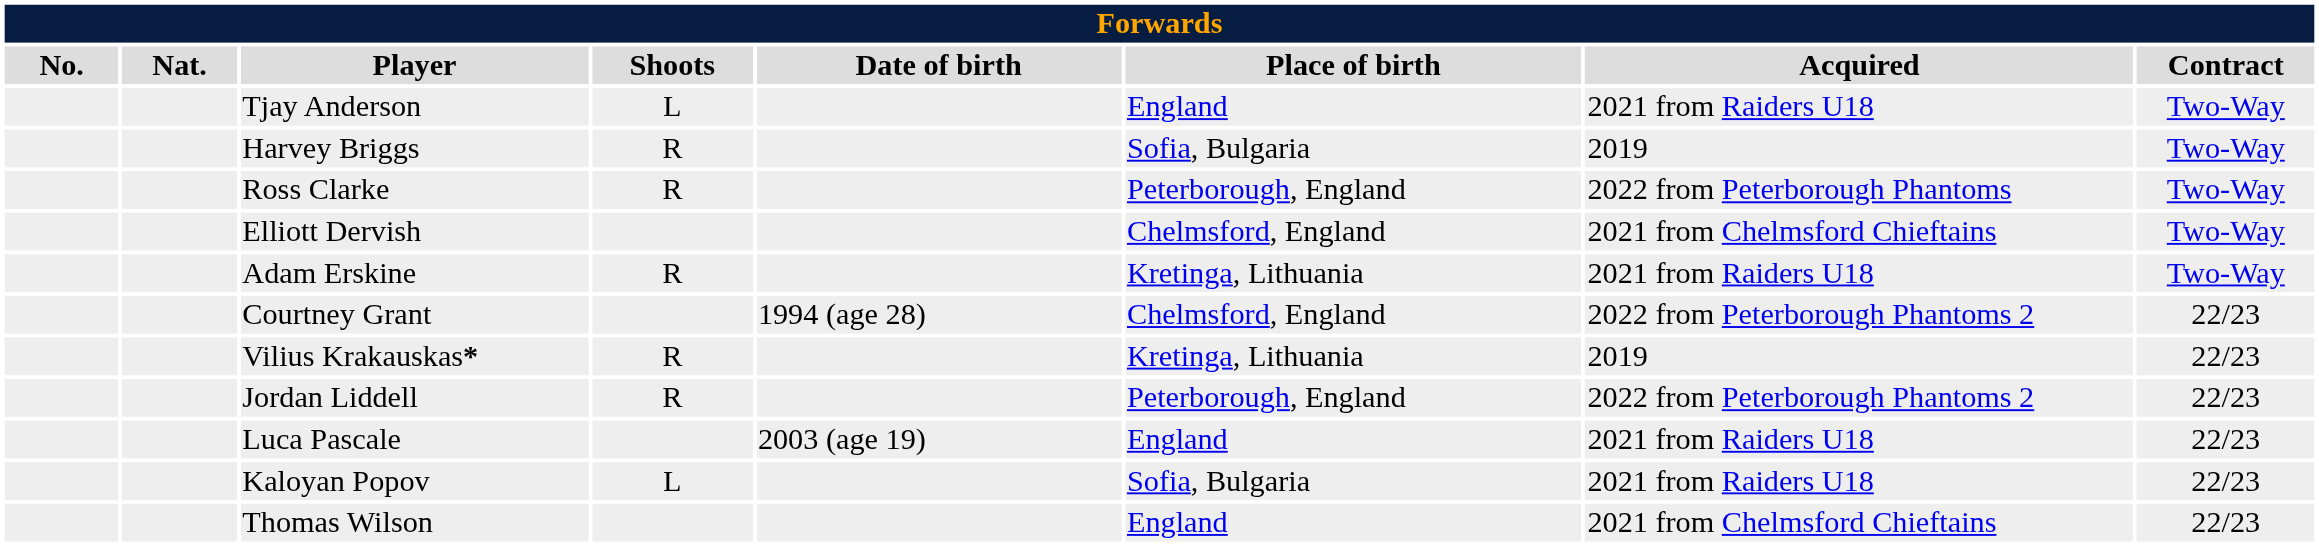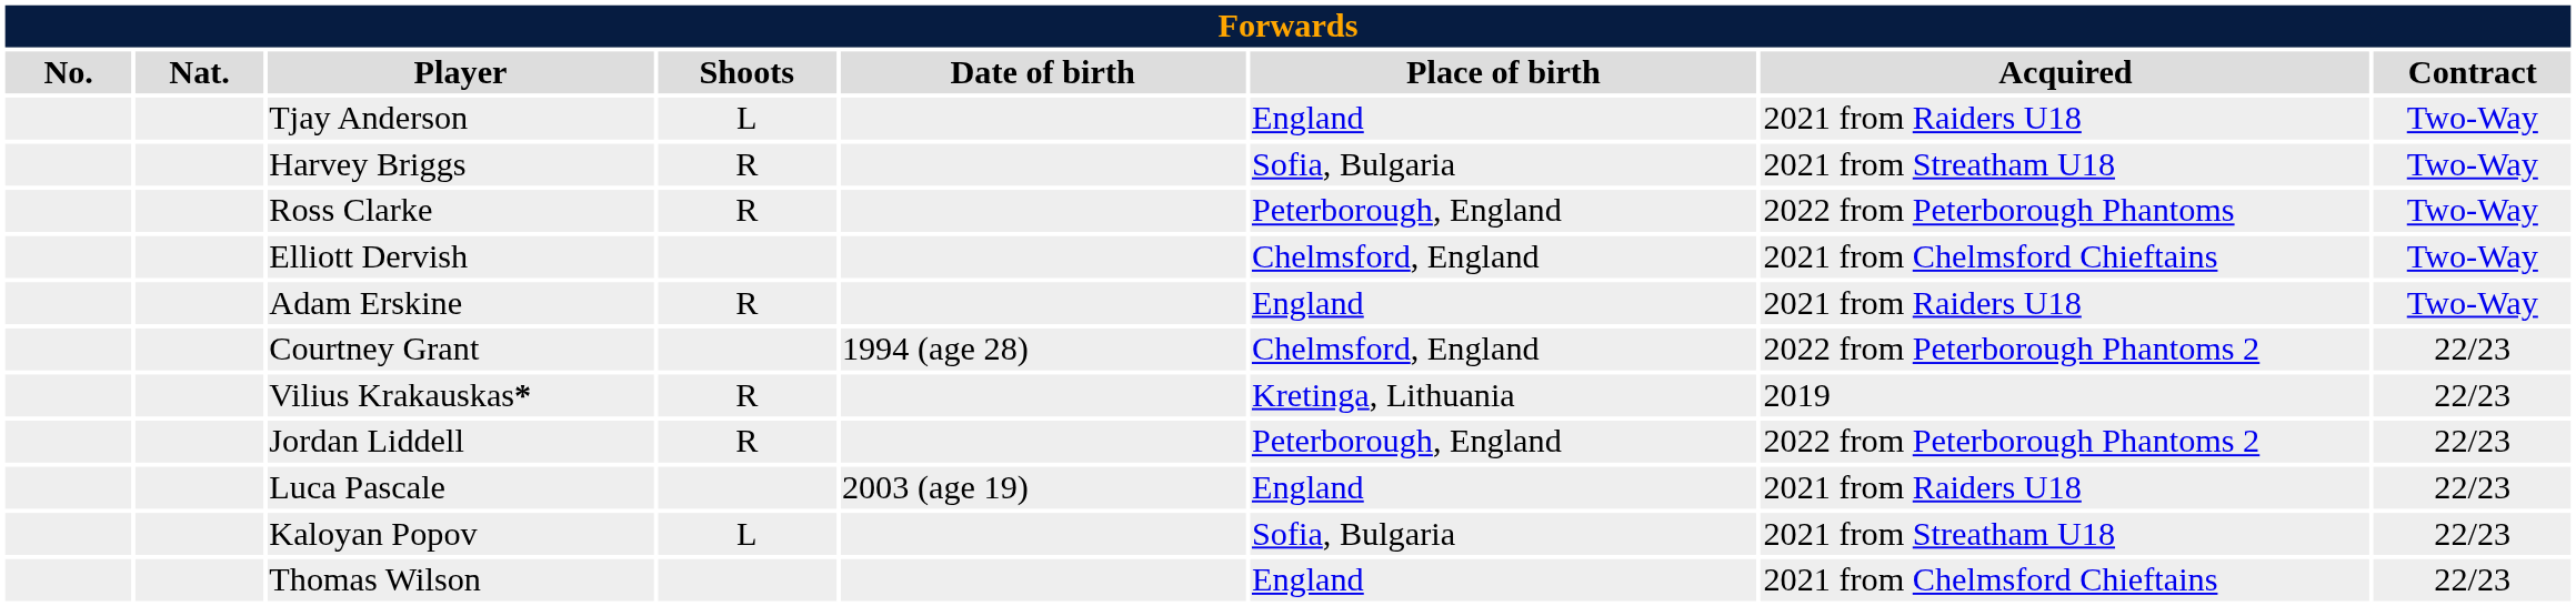Harvey Briggs | Acquired: 2019 -> 2021 from Streatham U18
Adam Erskine | Place of birth: Kretinga, Lithuania -> England
Kaloyan Popov | Acquired: 2021 from Raiders U18 -> 2021 from Streatham U18
